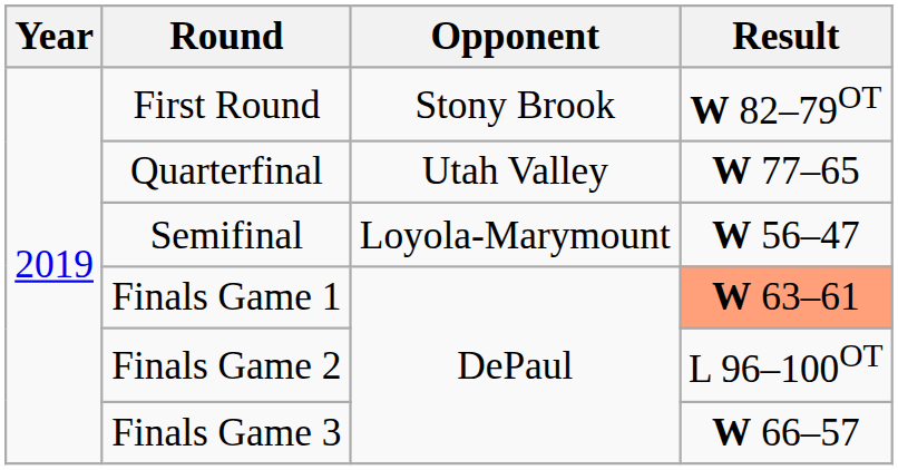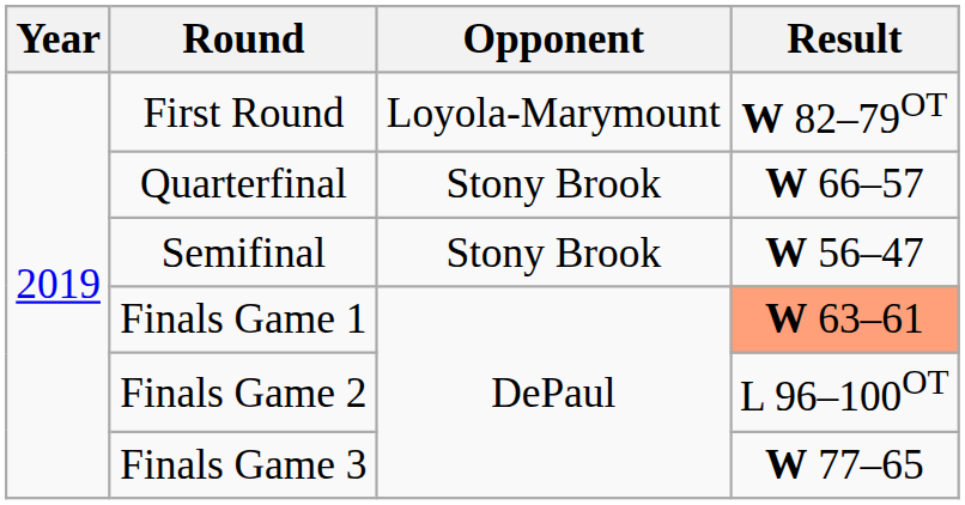First Round | Opponent: Stony Brook -> Loyola-Marymount
Quarterfinal | Opponent: Utah Valley -> Stony Brook
Quarterfinal | Result: W 77–65 -> W 66–57
Semifinal | Opponent: Loyola-Marymount -> Stony Brook
Finals Game 3 | Result: W 66–57 -> W 77–65
